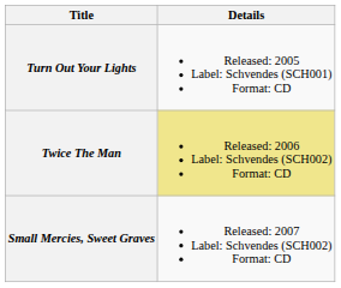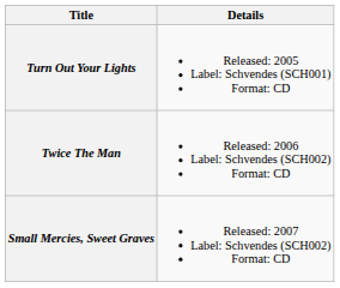Twice The Man | Details: khaki background -> no background
